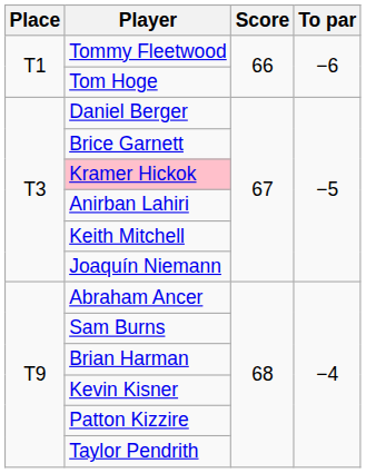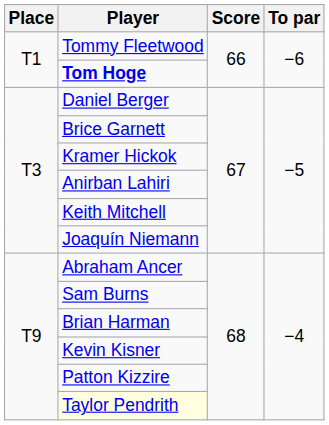Tom Hoge | Player: normal -> bold
Kramer Hickok | Player: pink background -> no background
Taylor Pendrith | Player: no background -> lightyellow background
